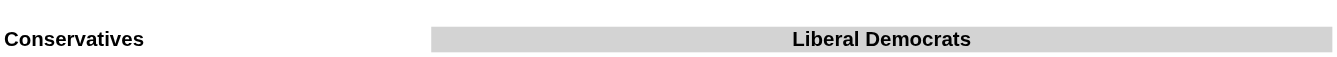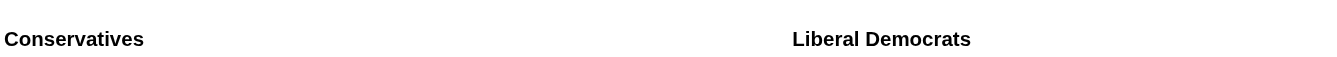Conservatives | 11: lightgrey background -> no background
